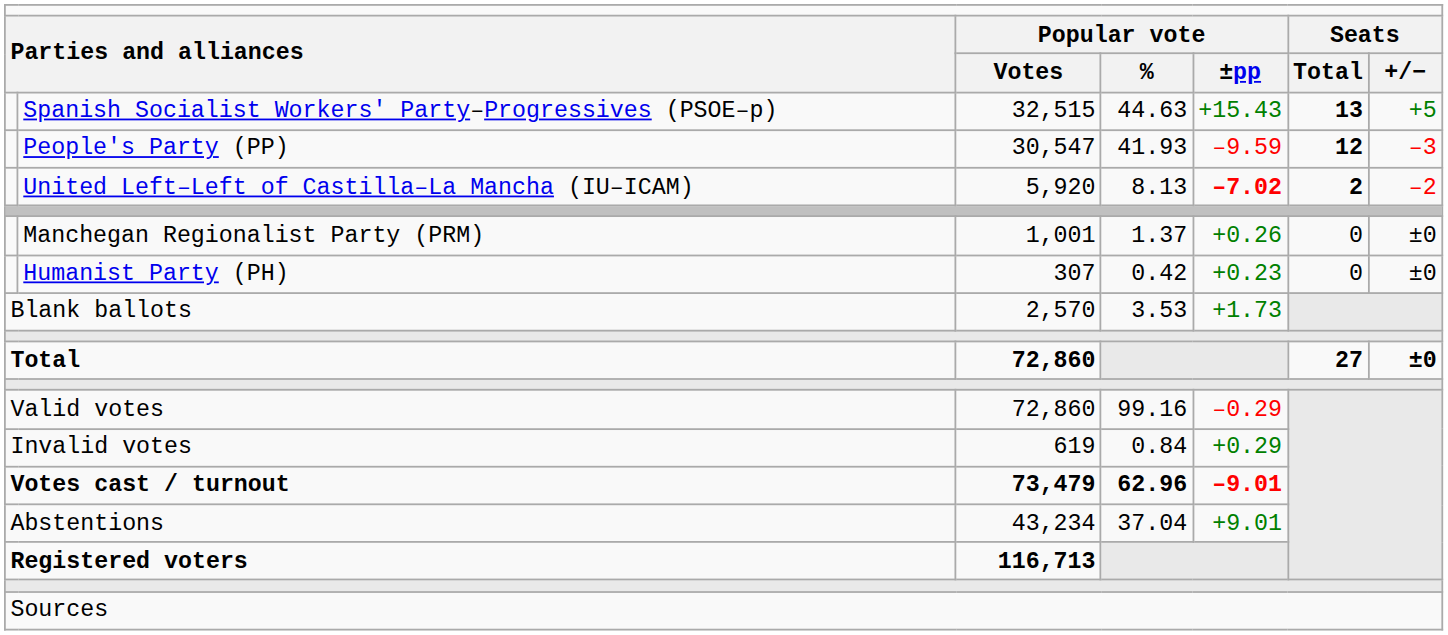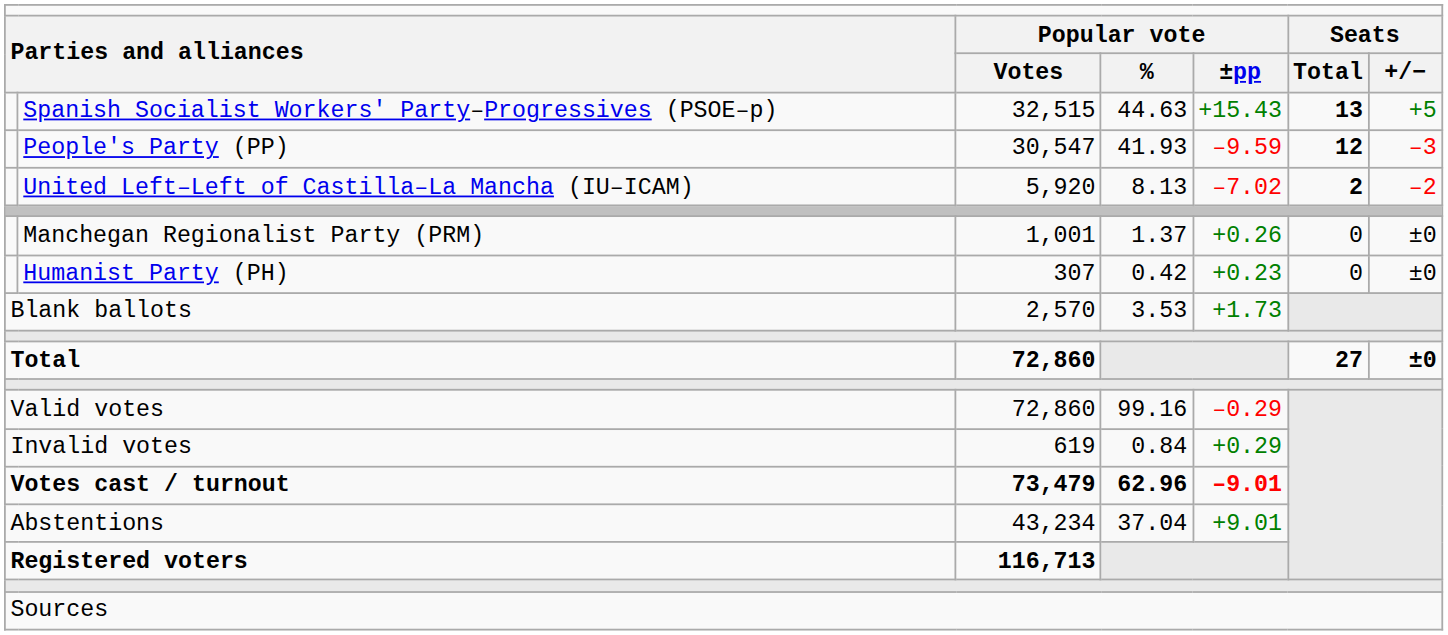United Left–Left of Castilla–La Mancha (IU–ICAM) | column 5: bold -> normal
